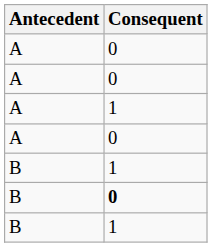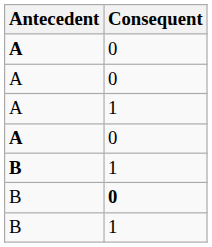row 2 | Antecedent: normal -> bold
row 5 | Antecedent: normal -> bold
row 6 | Antecedent: normal -> bold
